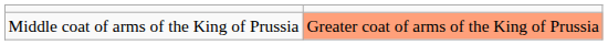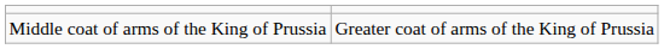Middle coat of arms of the King of Prussia | column 2: lightsalmon background -> no background
